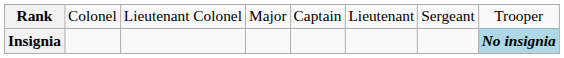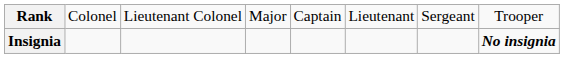Insignia | column 8: lightblue background -> no background
